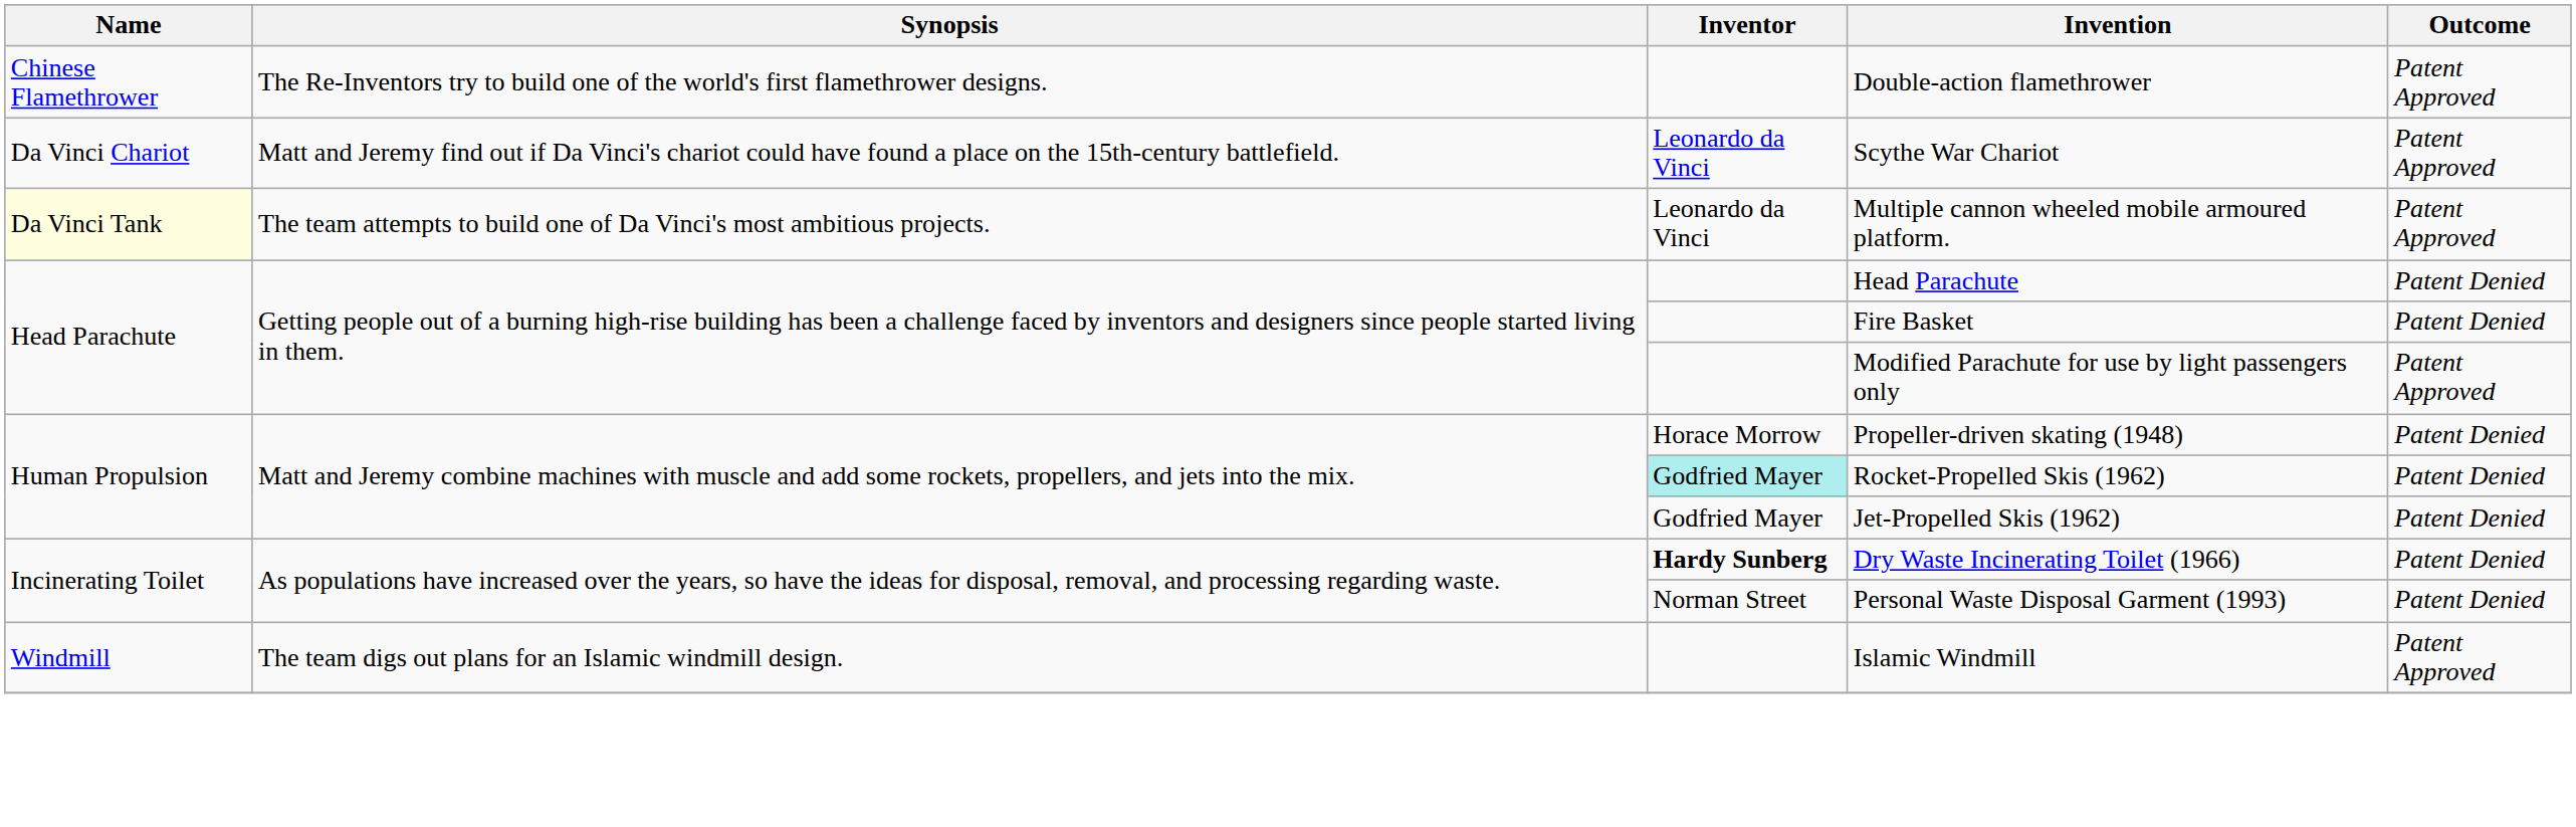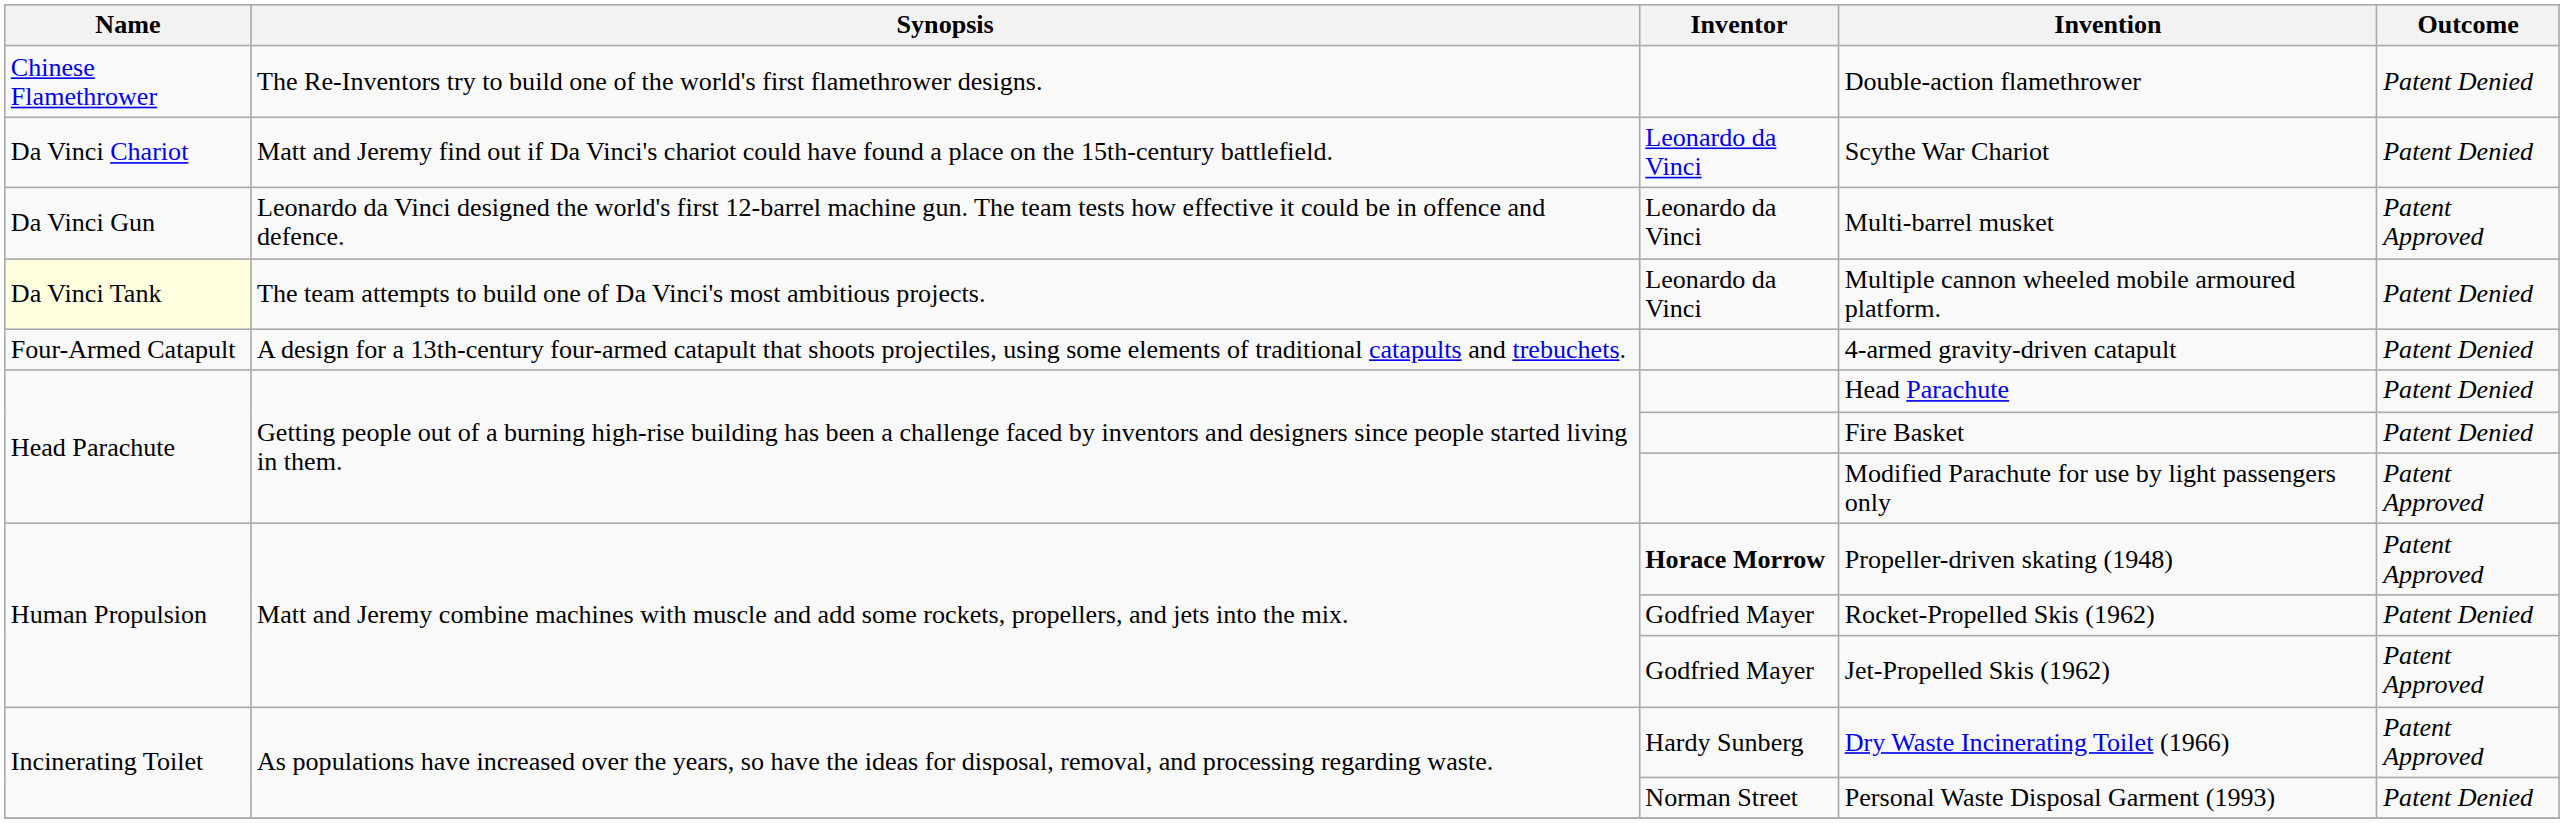Double-action flamethrower | Outcome: Patent Approved -> Patent Denied
Scythe War Chariot | Outcome: Patent Approved -> Patent Denied
+ row: Da Vinci Gun | Leonardo da Vinci designed the world's first 12-barrel machine gun. The team tests how effective it could be in offence and defence. | Leonardo da Vinci | Multi-barrel musket | Patent Approved
Multiple cannon wheeled mobile armoured platform. | Outcome: Patent Approved -> Patent Denied
+ row: Four-Armed Catapult | A design for a 13th-century four-armed catapult that shoots projectiles, using some elements of traditional catapults and trebuchets. | 4-armed gravity-driven catapult | Patent Denied
Propeller-driven skating (1948) | Inventor: normal -> bold
Propeller-driven skating (1948) | Outcome: Patent Denied -> Patent Approved
Rocket-Propelled Skis (1962) | Inventor: paleturquoise background -> no background
Jet-Propelled Skis (1962) | Outcome: Patent Denied -> Patent Approved
Dry Waste Incinerating Toilet (1966) | Inventor: bold -> normal
Dry Waste Incinerating Toilet (1966) | Outcome: Patent Denied -> Patent Approved
- row: Windmill | The team digs out plans for an Islamic windmill design. | Islamic Windmill | Patent Approved
